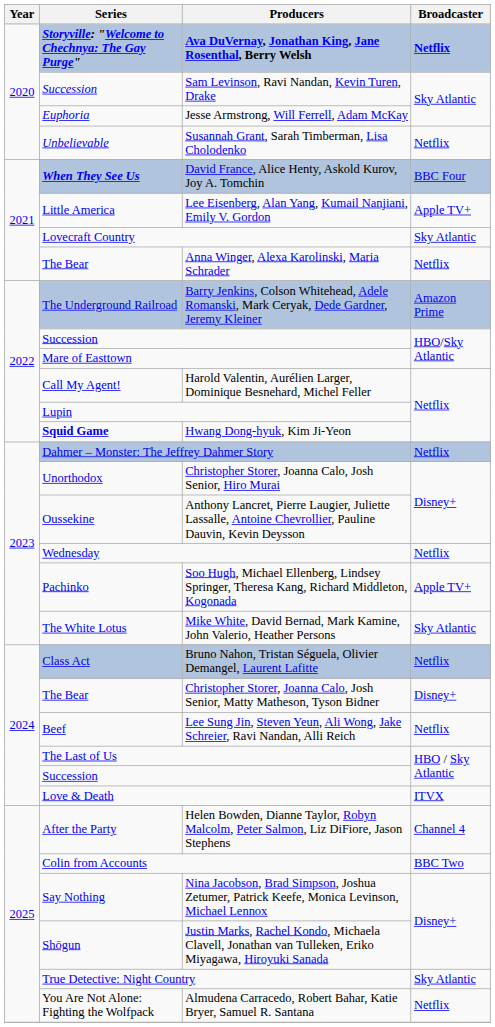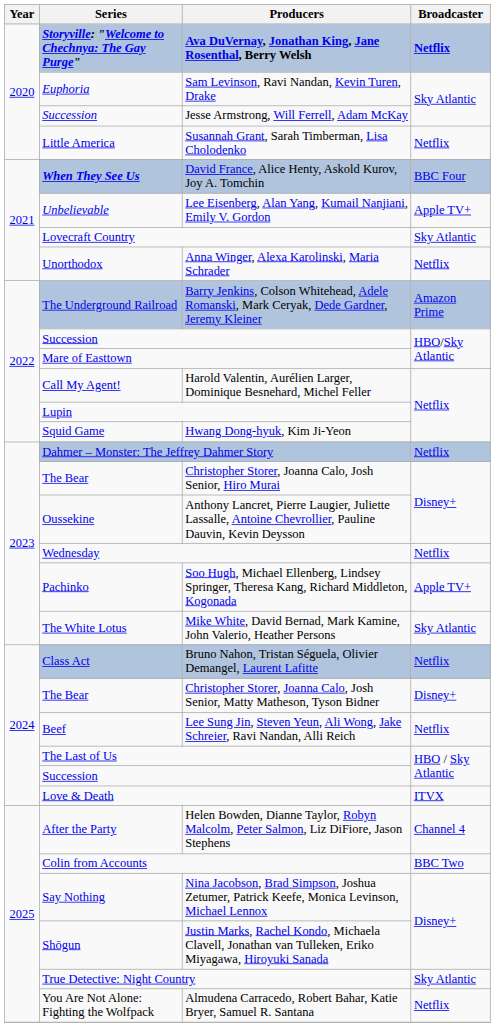Sam Levinson, Ravi Nandan, Kevin Turen, Drake | Series: Succession -> Euphoria
Jesse Armstrong, Will Ferrell, Adam McKay | Series: Euphoria -> Succession
Susannah Grant, Sarah Timberman, Lisa Cholodenko | Series: Unbelievable -> Little America
Lee Eisenberg, Alan Yang, Kumail Nanjiani, Emily V. Gordon | Series: Little America -> Unbelievable
Anna Winger, Alexa Karolinski, Maria Schrader | Series: The Bear -> Unorthodox
Hwang Dong-hyuk, Kim Ji-Yeon | Series: bold -> normal
Christopher Storer, Joanna Calo, Josh Senior, Hiro Murai | Series: Unorthodox -> The Bear
